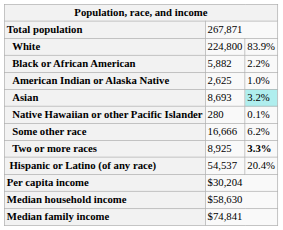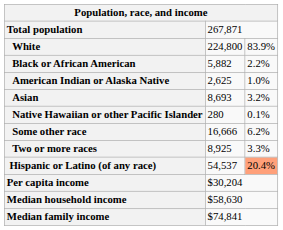Asian | column 3: paleturquoise background -> no background
Two or more races | column 3: bold -> normal
Hispanic or Latino (of any race) | column 3: no background -> lightsalmon background
